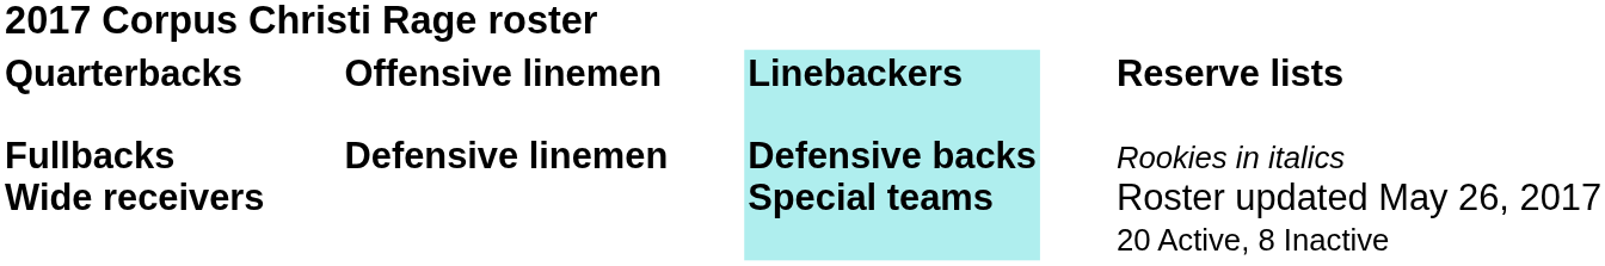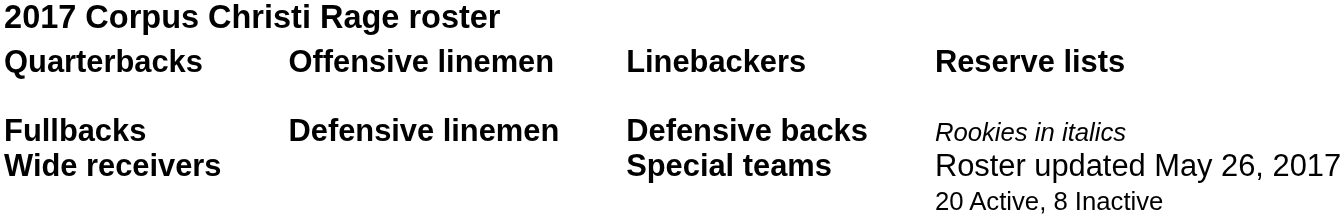Quarterbacks Fullbacks Wide receivers | column 3: paleturquoise background -> no background
